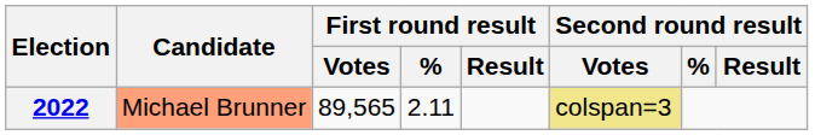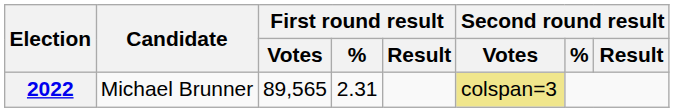2022 | Candidate: lightsalmon background -> no background
2022 | First round result / %: 2.11 -> 2.31
